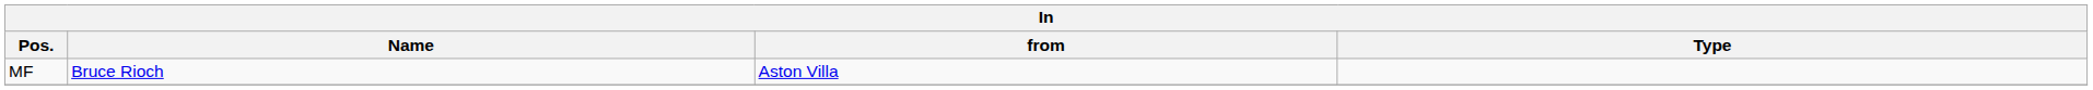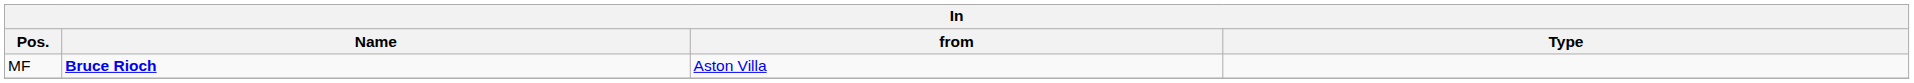MF | Name: normal -> bold
